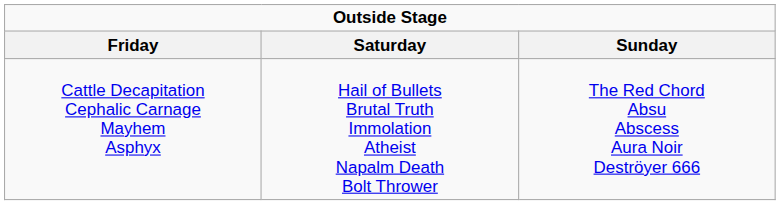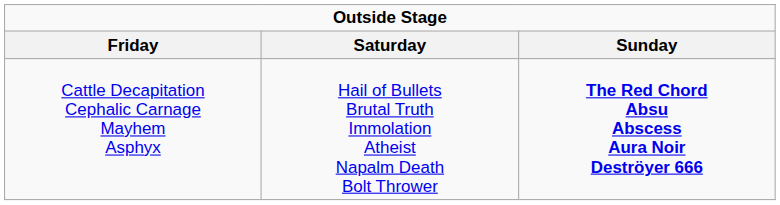Cattle Decapitation Cephalic Carnage Mayhem Asphyx | Sunday: normal -> bold
